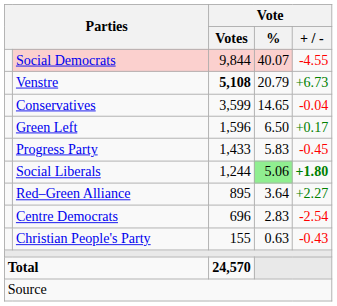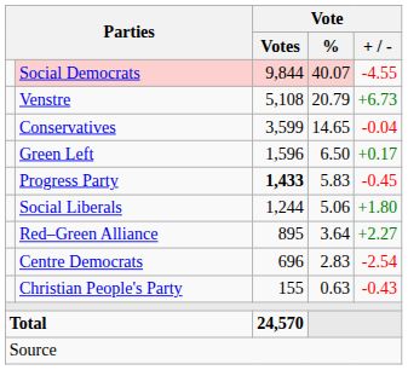Venstre | Vote / Votes: bold -> normal
Progress Party | Vote / Votes: normal -> bold
Social Liberals | Vote / %: lightgreen background -> no background
Social Liberals | Vote / + / -: bold -> normal
